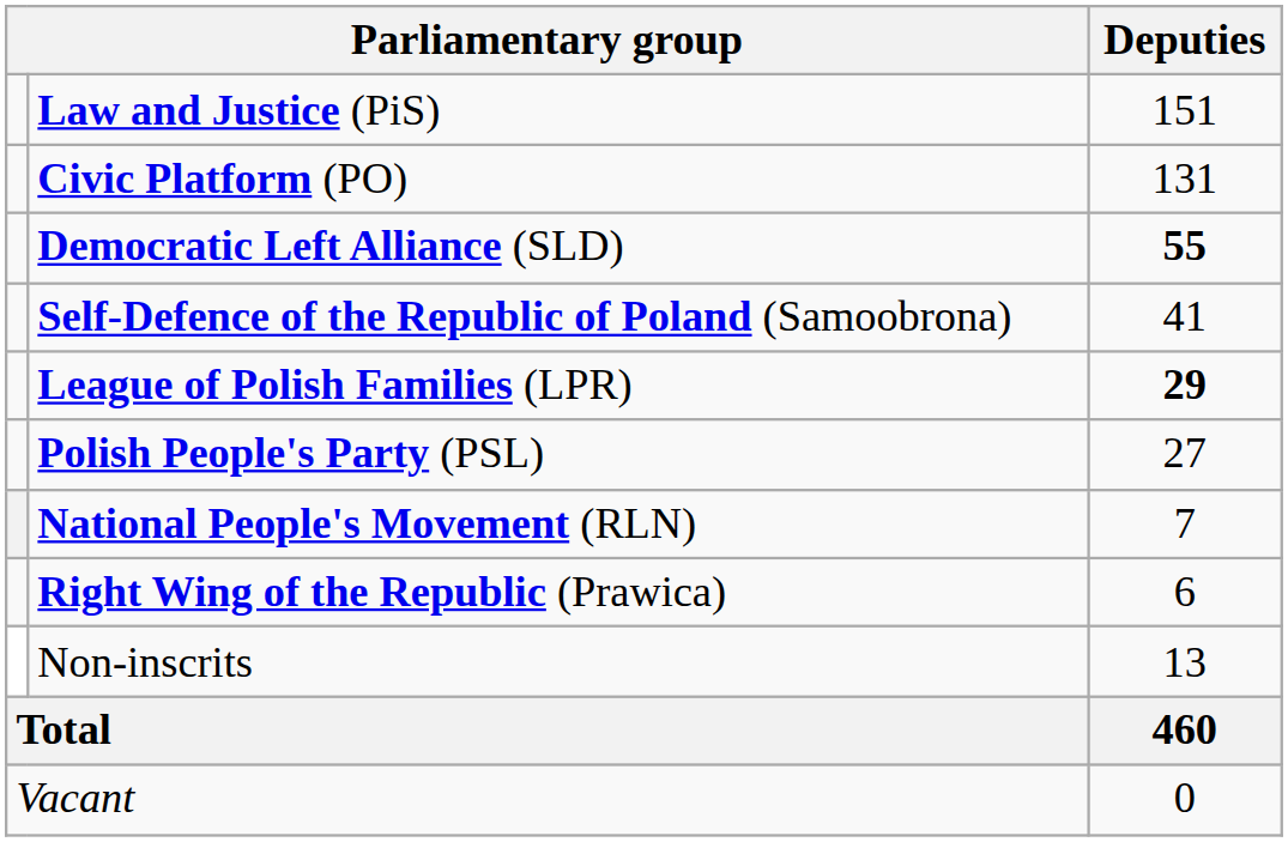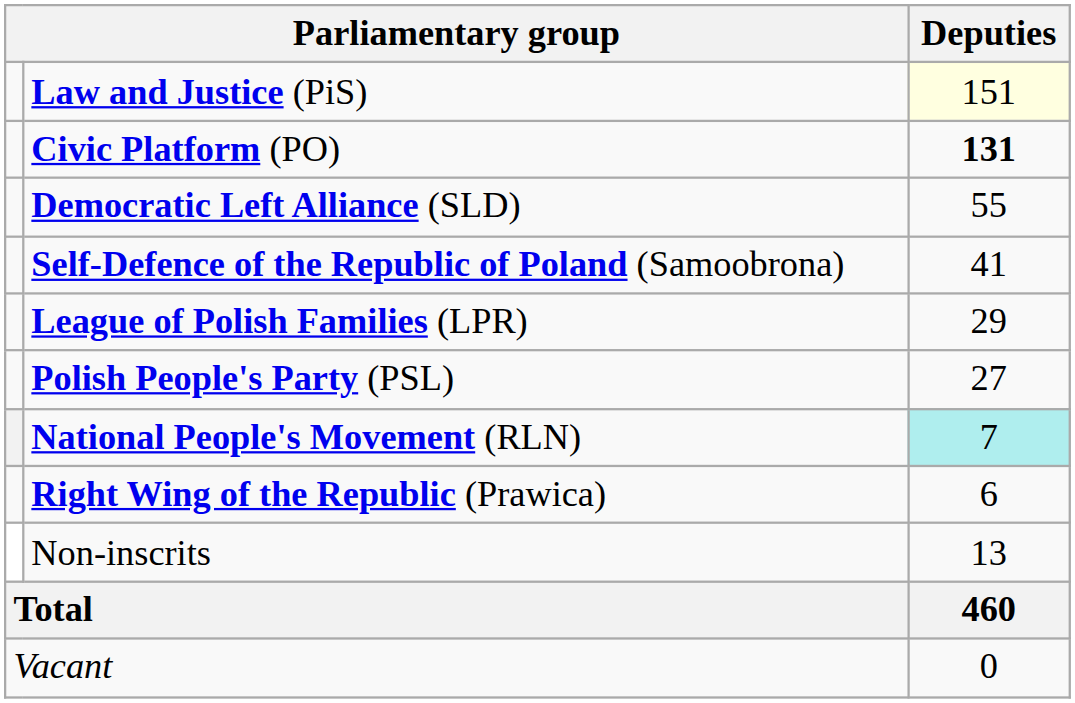Law and Justice (PiS) | column 3: no background -> lightyellow background
Civic Platform (PO) | column 3: normal -> bold
Democratic Left Alliance (SLD) | column 3: bold -> normal
League of Polish Families (LPR) | column 3: bold -> normal
National People's Movement (RLN) | column 3: no background -> paleturquoise background
